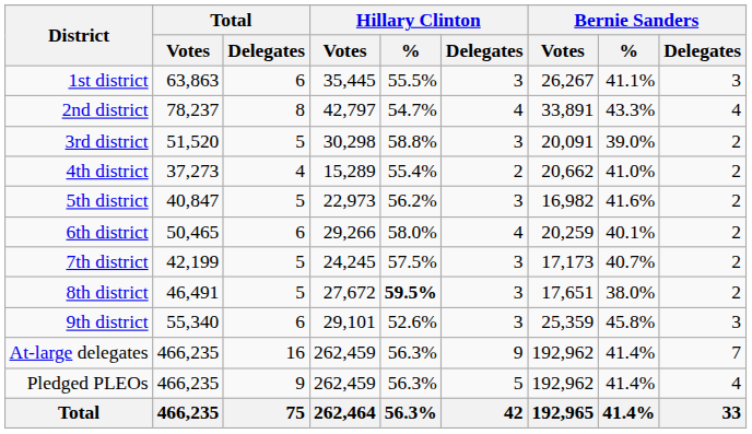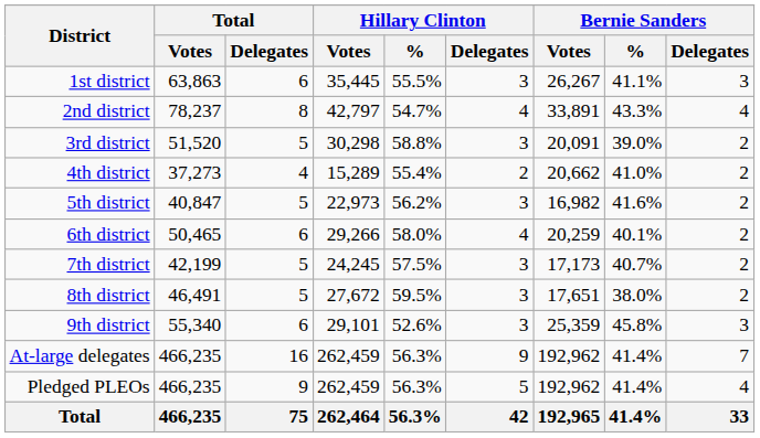8th district | Hillary Clinton / %: bold -> normal
